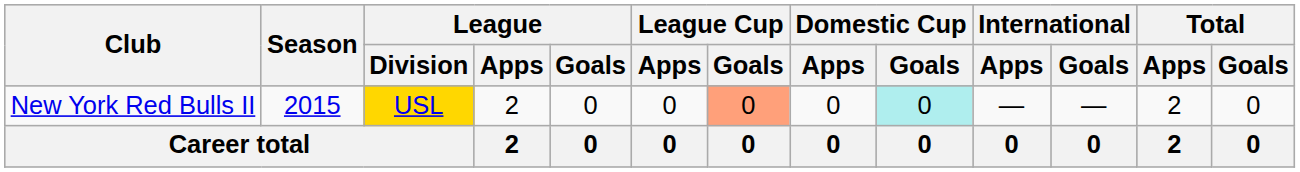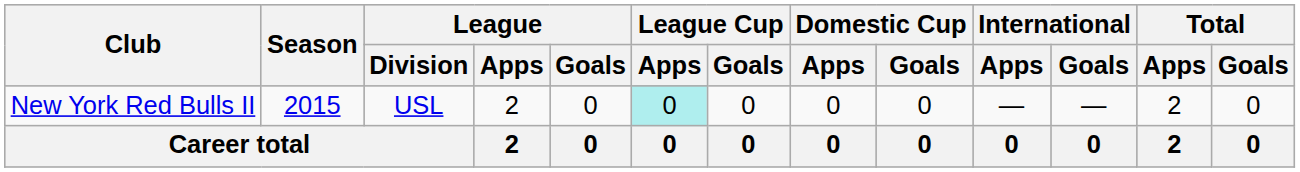New York Red Bulls II | League / Division: gold background -> no background
New York Red Bulls II | League Cup / Apps: no background -> paleturquoise background
New York Red Bulls II | League Cup / Goals: lightsalmon background -> no background
New York Red Bulls II | Domestic Cup / Goals: paleturquoise background -> no background
